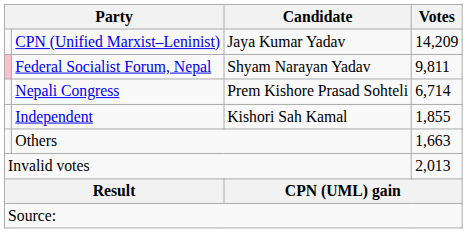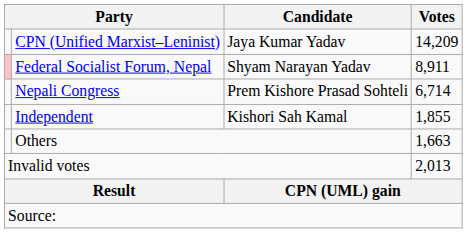Federal Socialist Forum, Nepal | Votes: 9,811 -> 8,911
